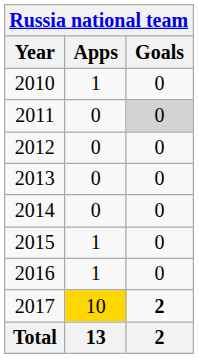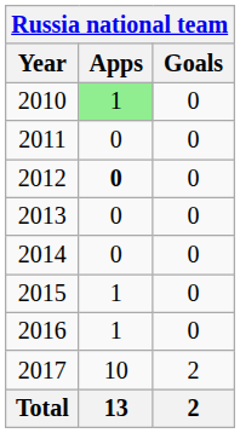2010 | Apps: no background -> lightgreen background
2011 | Goals: lightgrey background -> no background
2012 | Apps: normal -> bold
2017 | Apps: gold background -> no background
2017 | Goals: bold -> normal
